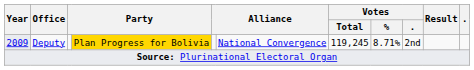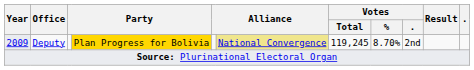2009 | column 6: no background -> khaki background
2009 | Votes / %: 8.71% -> 8.70%
